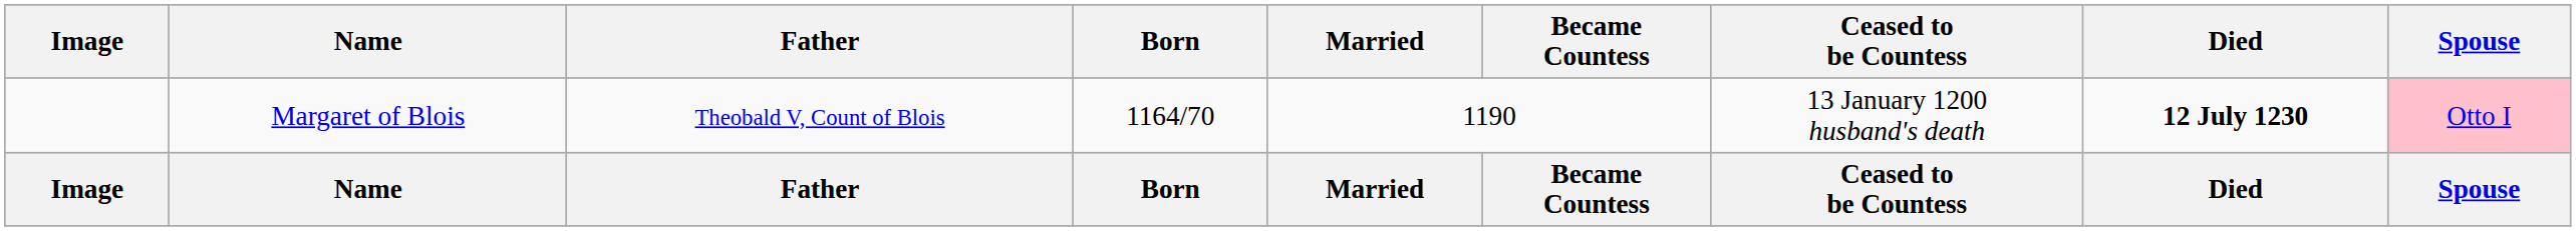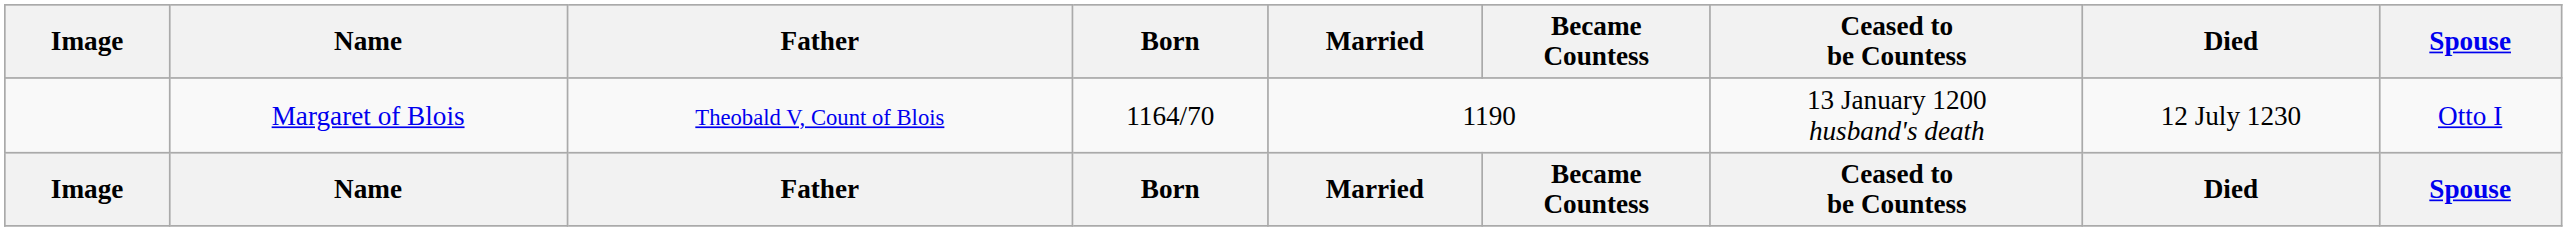Margaret of Blois | Died: bold -> normal
Margaret of Blois | Spouse: pink background -> no background
